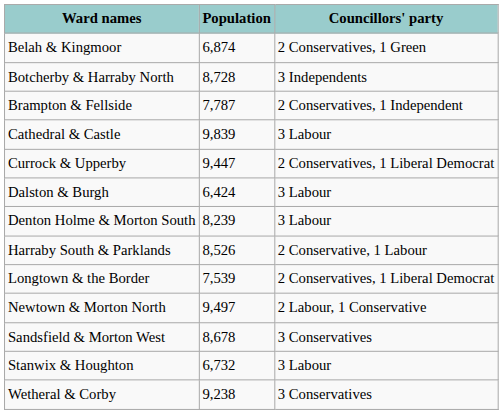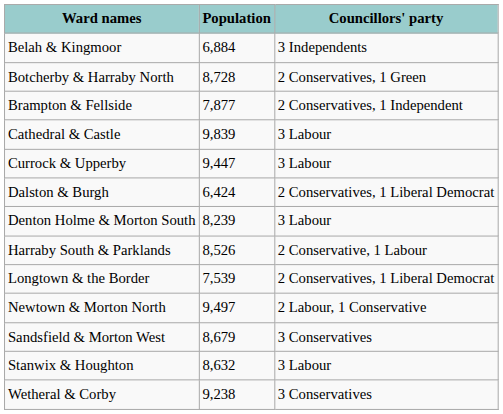Belah & Kingmoor | Population: 6,874 -> 6,884
Belah & Kingmoor | Councillors' party: 2 Conservatives, 1 Green -> 3 Independents
Botcherby & Harraby North | Councillors' party: 3 Independents -> 2 Conservatives, 1 Green
Brampton & Fellside | Population: 7,787 -> 7,877
Currock & Upperby | Councillors' party: 2 Conservatives, 1 Liberal Democrat -> 3 Labour
Dalston & Burgh | Councillors' party: 3 Labour -> 2 Conservatives, 1 Liberal Democrat
Sandsfield & Morton West | Population: 8,678 -> 8,679
Stanwix & Houghton | Population: 6,732 -> 8,632
